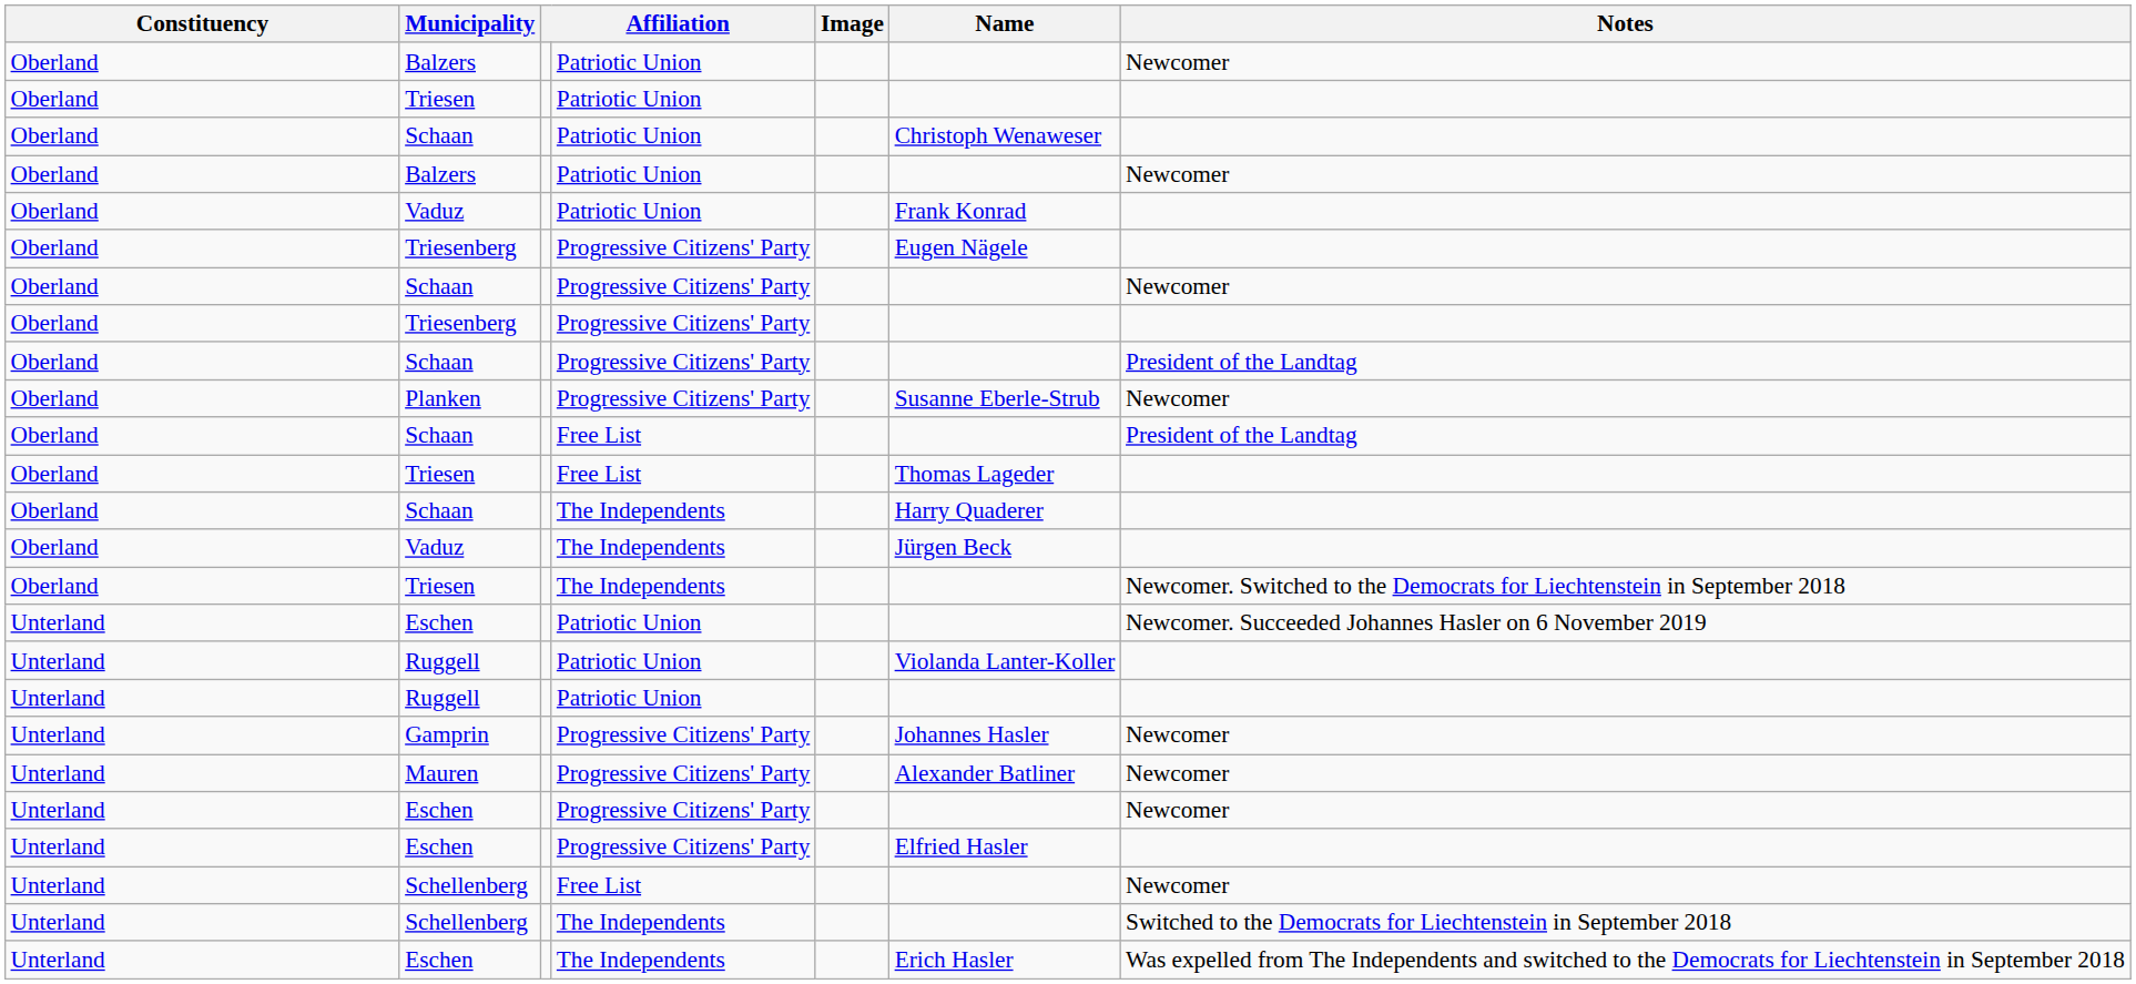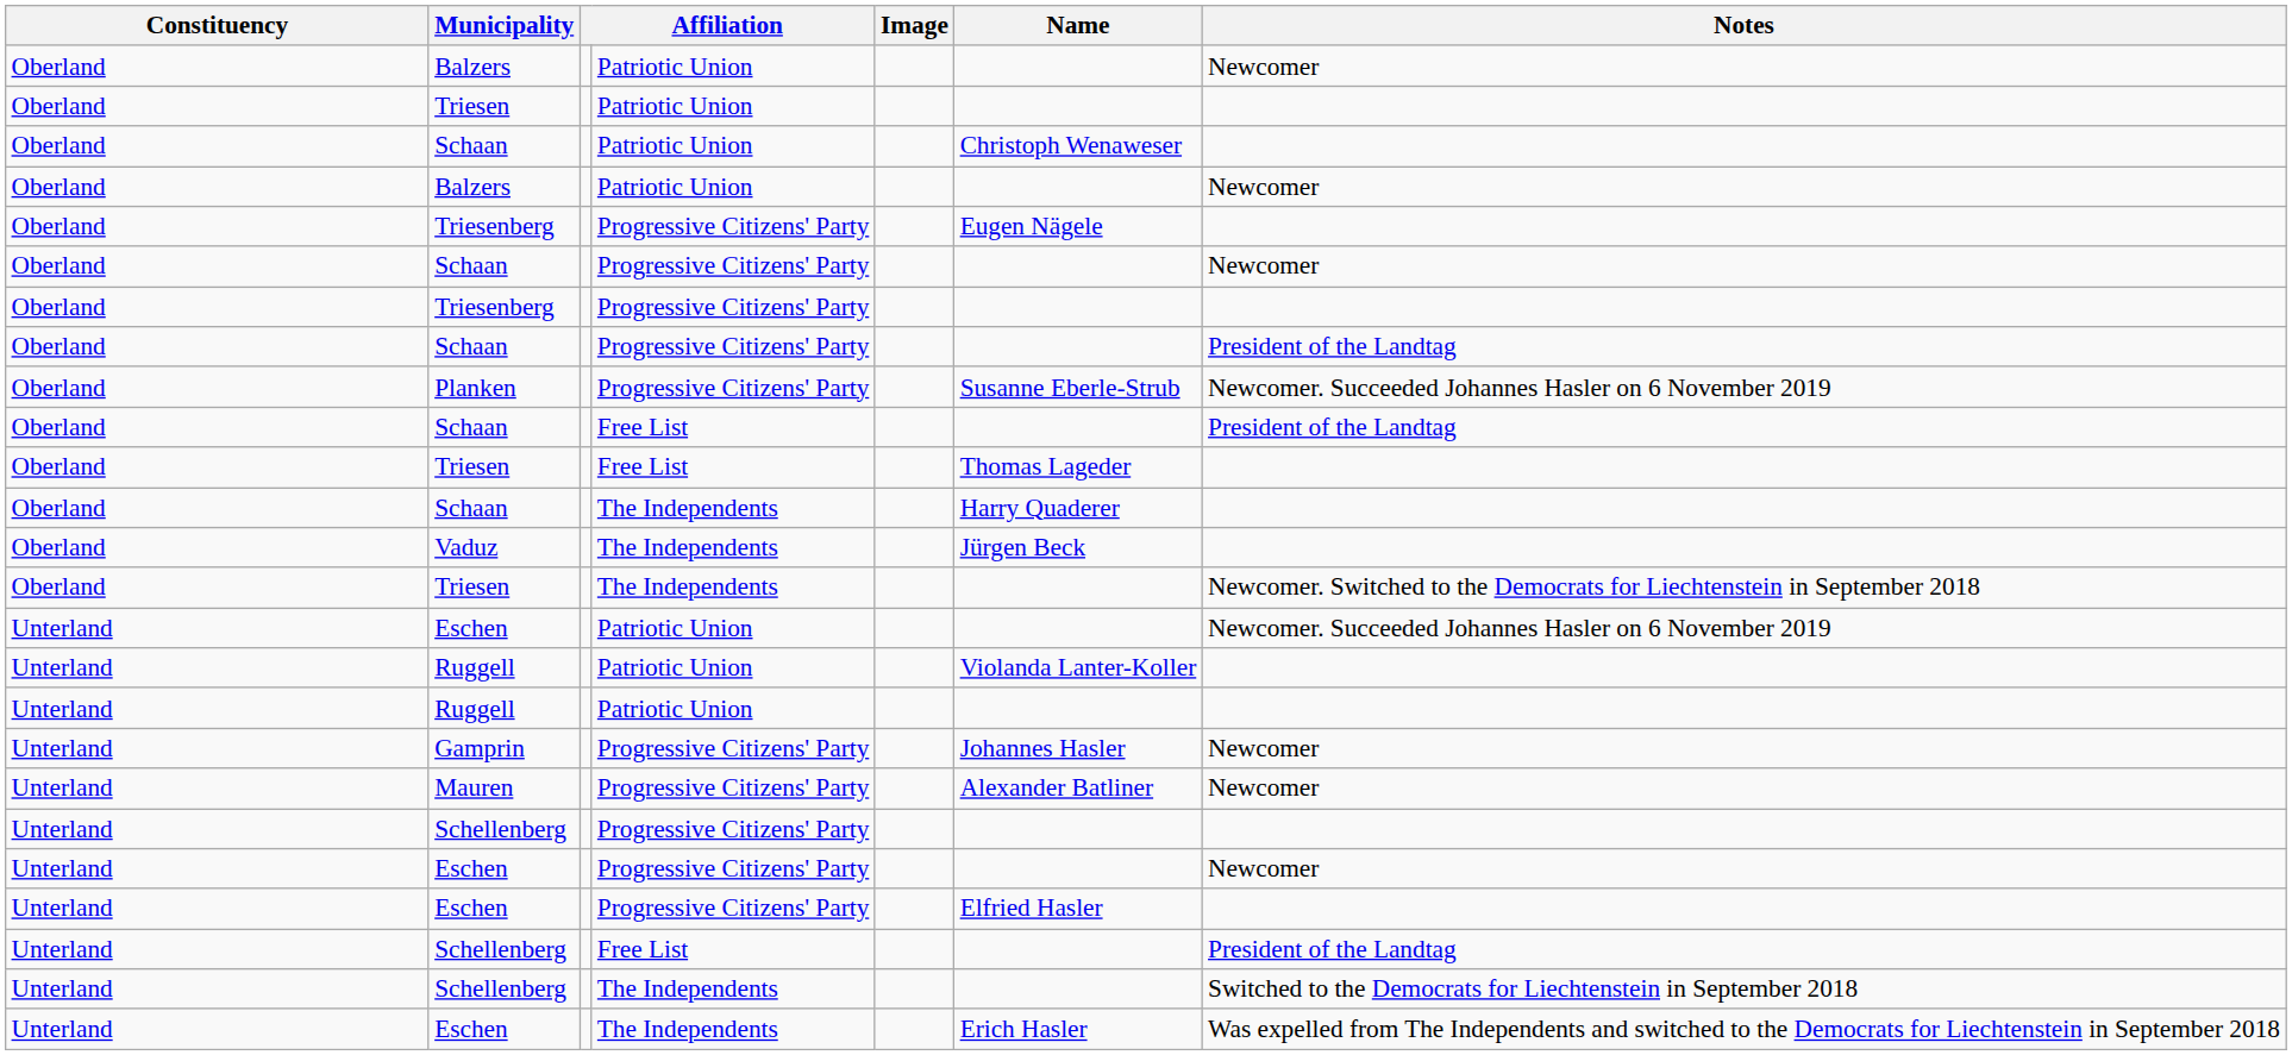- row: Oberland | Vaduz | Patriotic Union | Frank Konrad
Planken | Notes: Newcomer -> Newcomer. Succeeded Johannes Hasler on 6 November 2019
+ row: Unterland | Schellenberg | Progressive Citizens' Party
Schellenberg / Free List | Notes: Newcomer -> President of the Landtag
